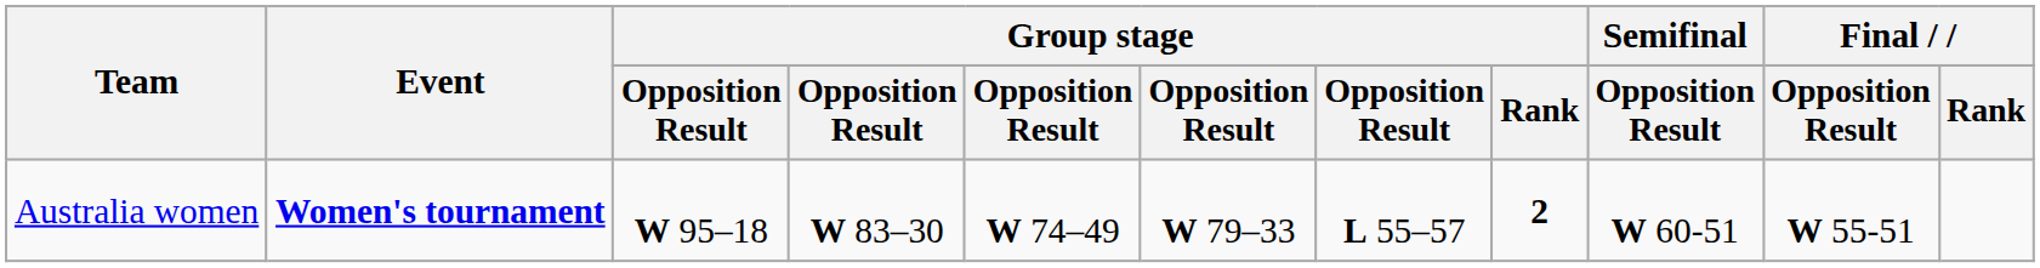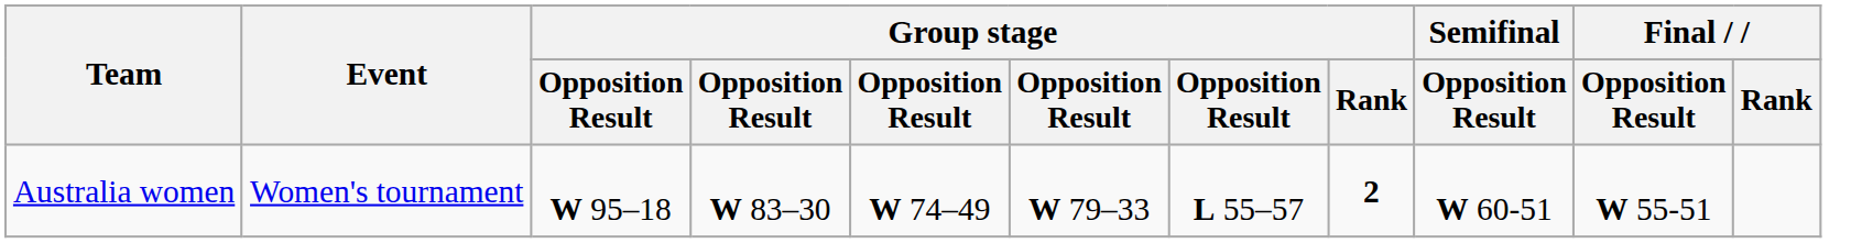Australia women | Event: bold -> normal
